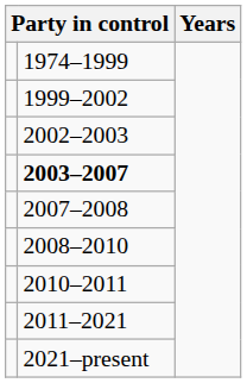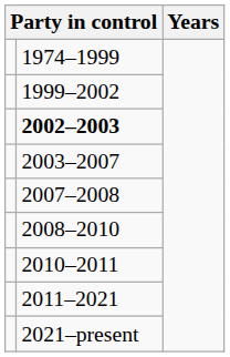2002–2003 | column 2: normal -> bold
2003–2007 | column 2: bold -> normal
